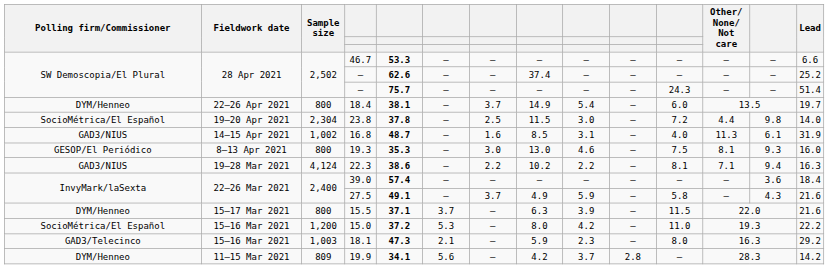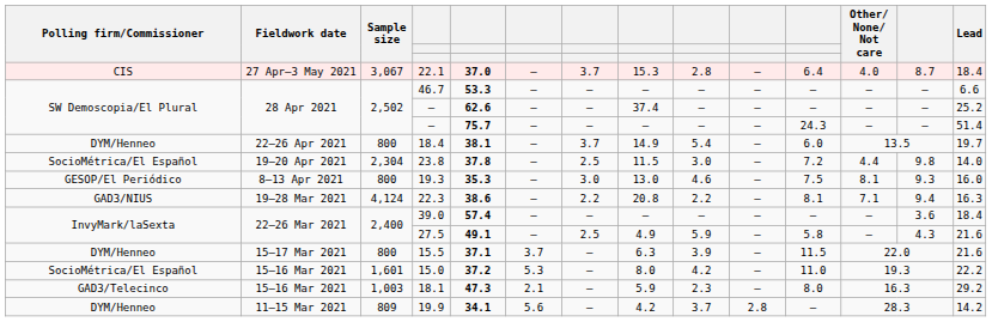+ row: CIS | 27 Apr–3 May 2021 | 3,067 | 22.1 | 37.0 | – | 3.7 | 15.3 | 2.8 | – | 6.4 | 4.0 | 8.7 | 18.4
- row: GAD3/NIUS | 14–15 Apr 2021 | 1,002 | 16.8 | 48.7 | – | 1.6 | 8.5 | 3.1 | – | 4.0 | 11.3 | 6.1 | 31.9
22.3 | column 8: 10.2 -> 20.8
27.5 | column 7: 3.7 -> 2.5
15.0 | Sample size: 1,200 -> 1,601
